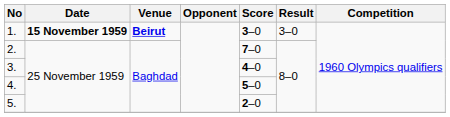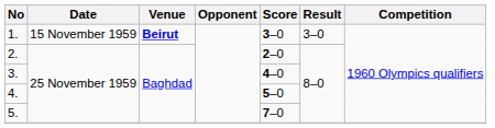1. | Date: bold -> normal
2. | Score: 7–0 -> 2–0
5. | Score: 2–0 -> 7–0
